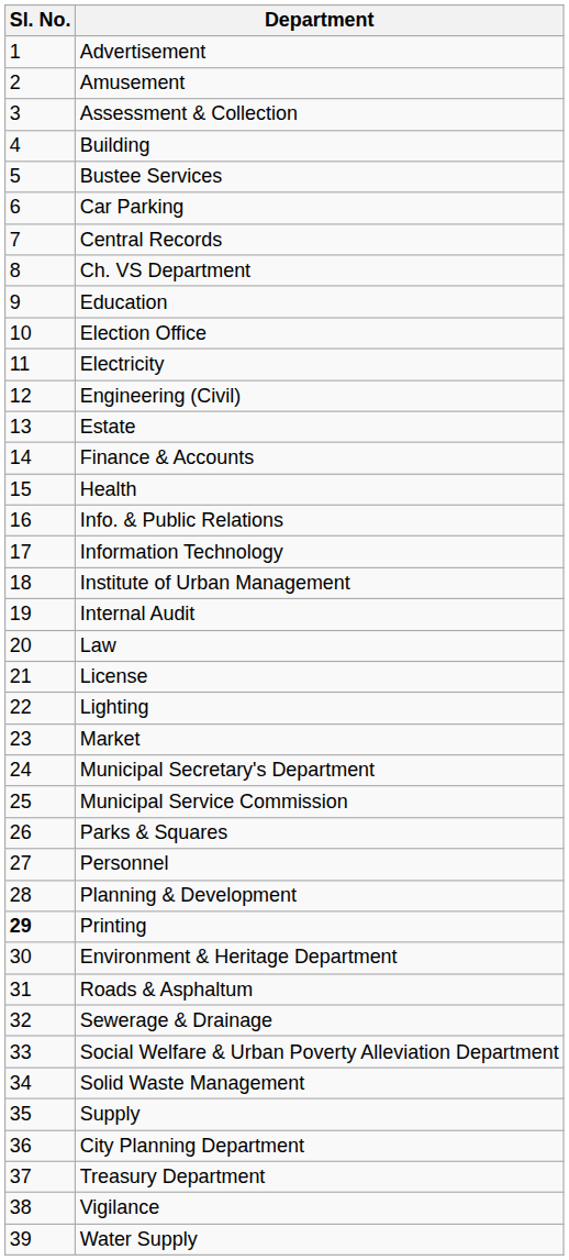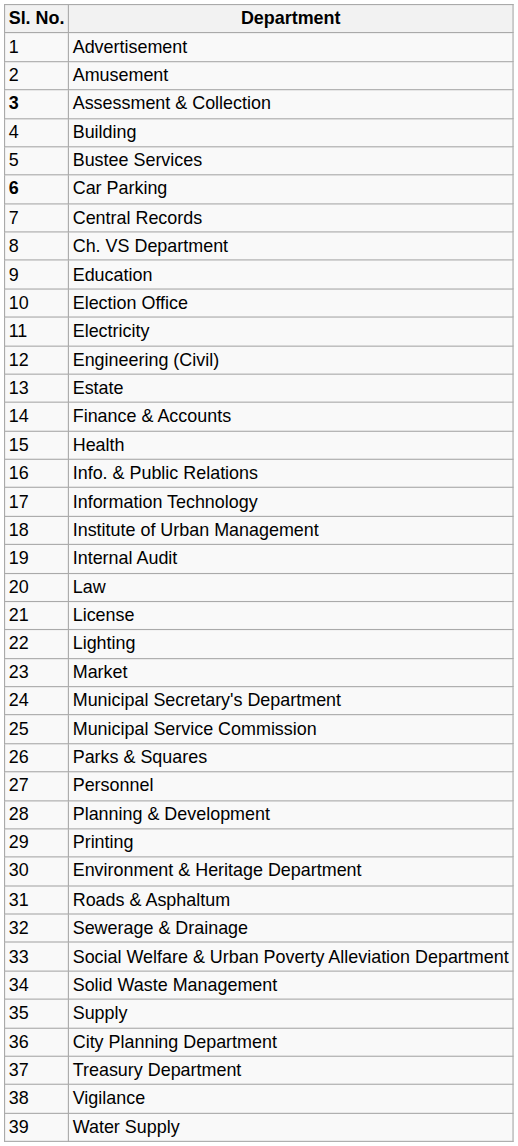Assessment & Collection | Sl. No.: normal -> bold
Car Parking | Sl. No.: normal -> bold
Printing | Sl. No.: bold -> normal
